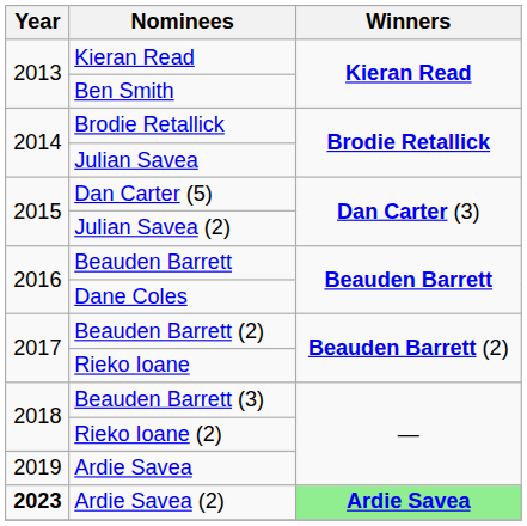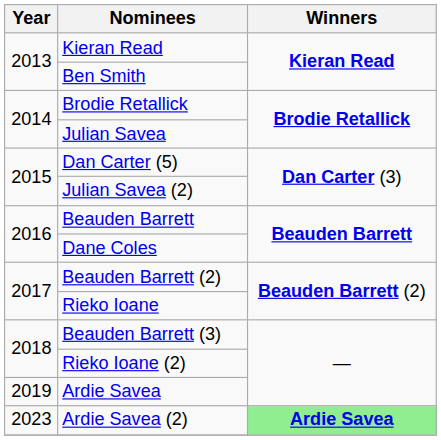Ardie Savea (2) | Year: bold -> normal
